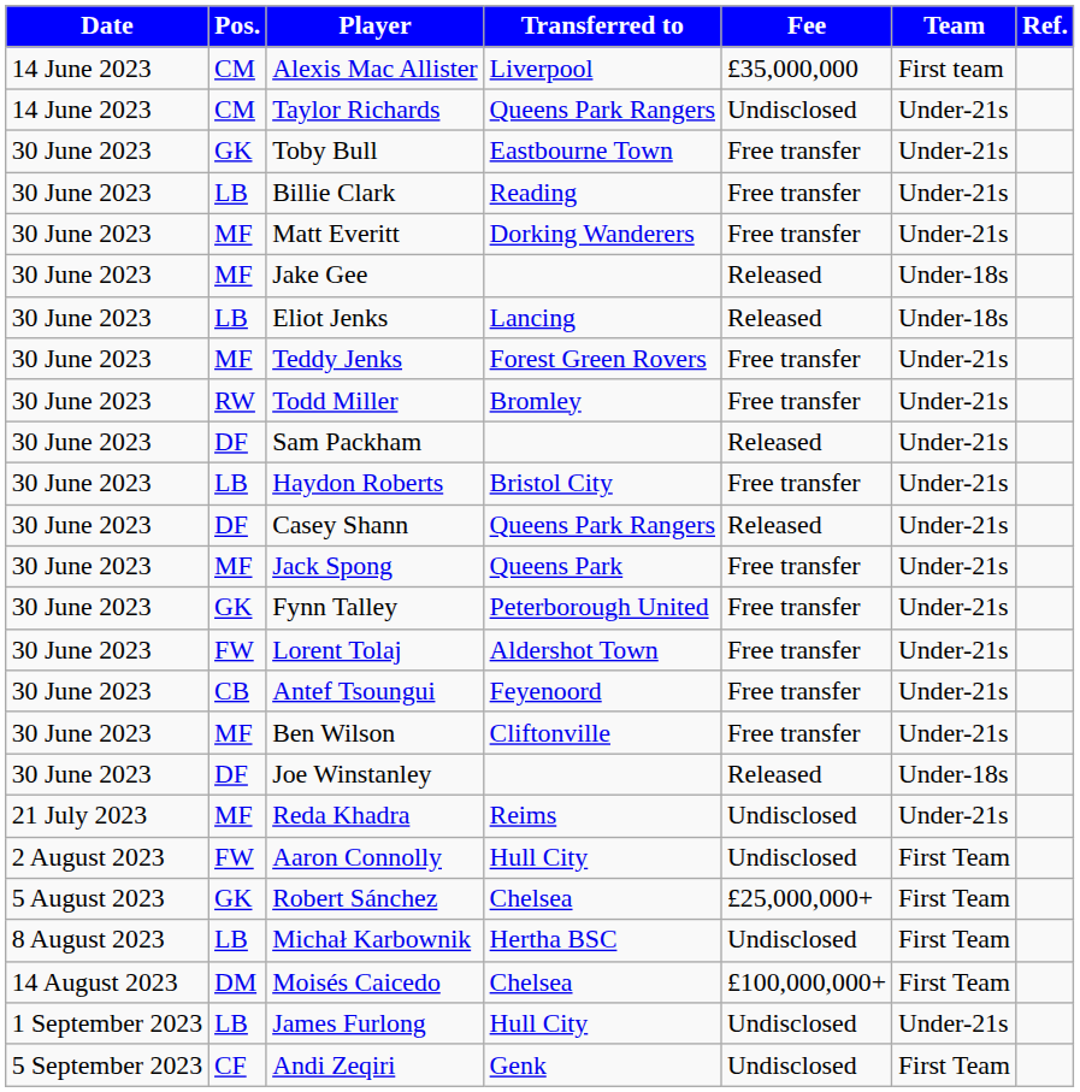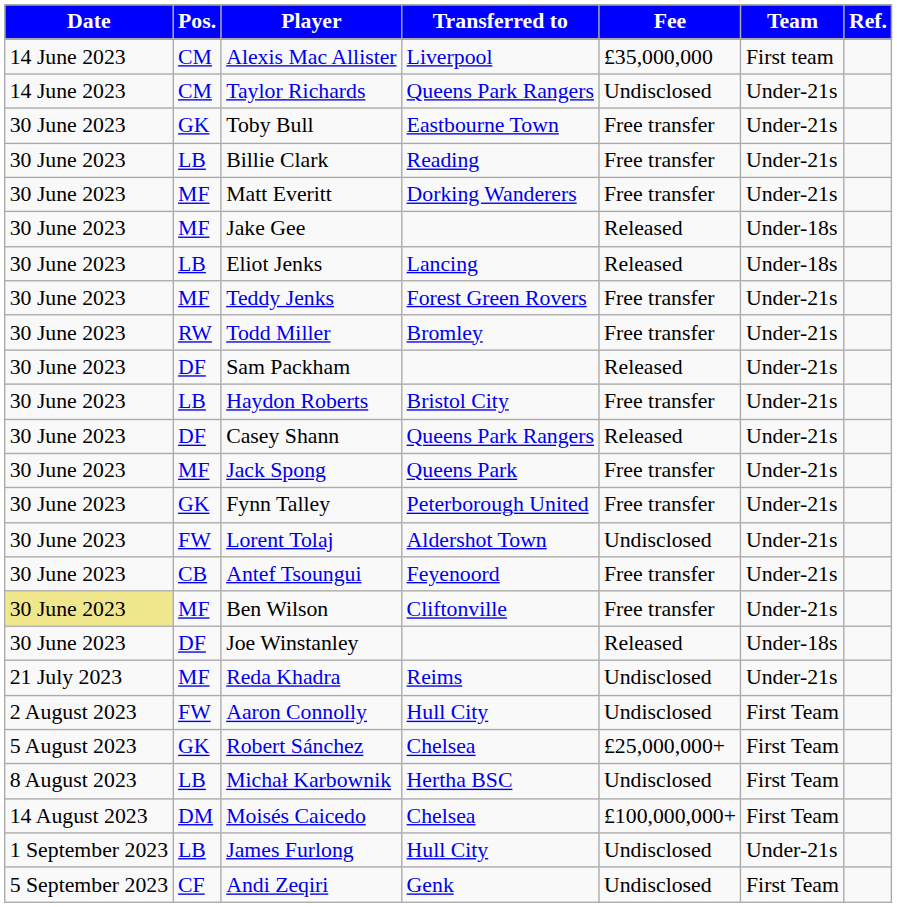Lorent Tolaj | Fee: Free transfer -> Undisclosed
Ben Wilson | Date: no background -> khaki background
